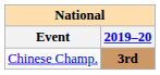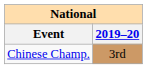Chinese Champ. | 2019–20: bold -> normal
